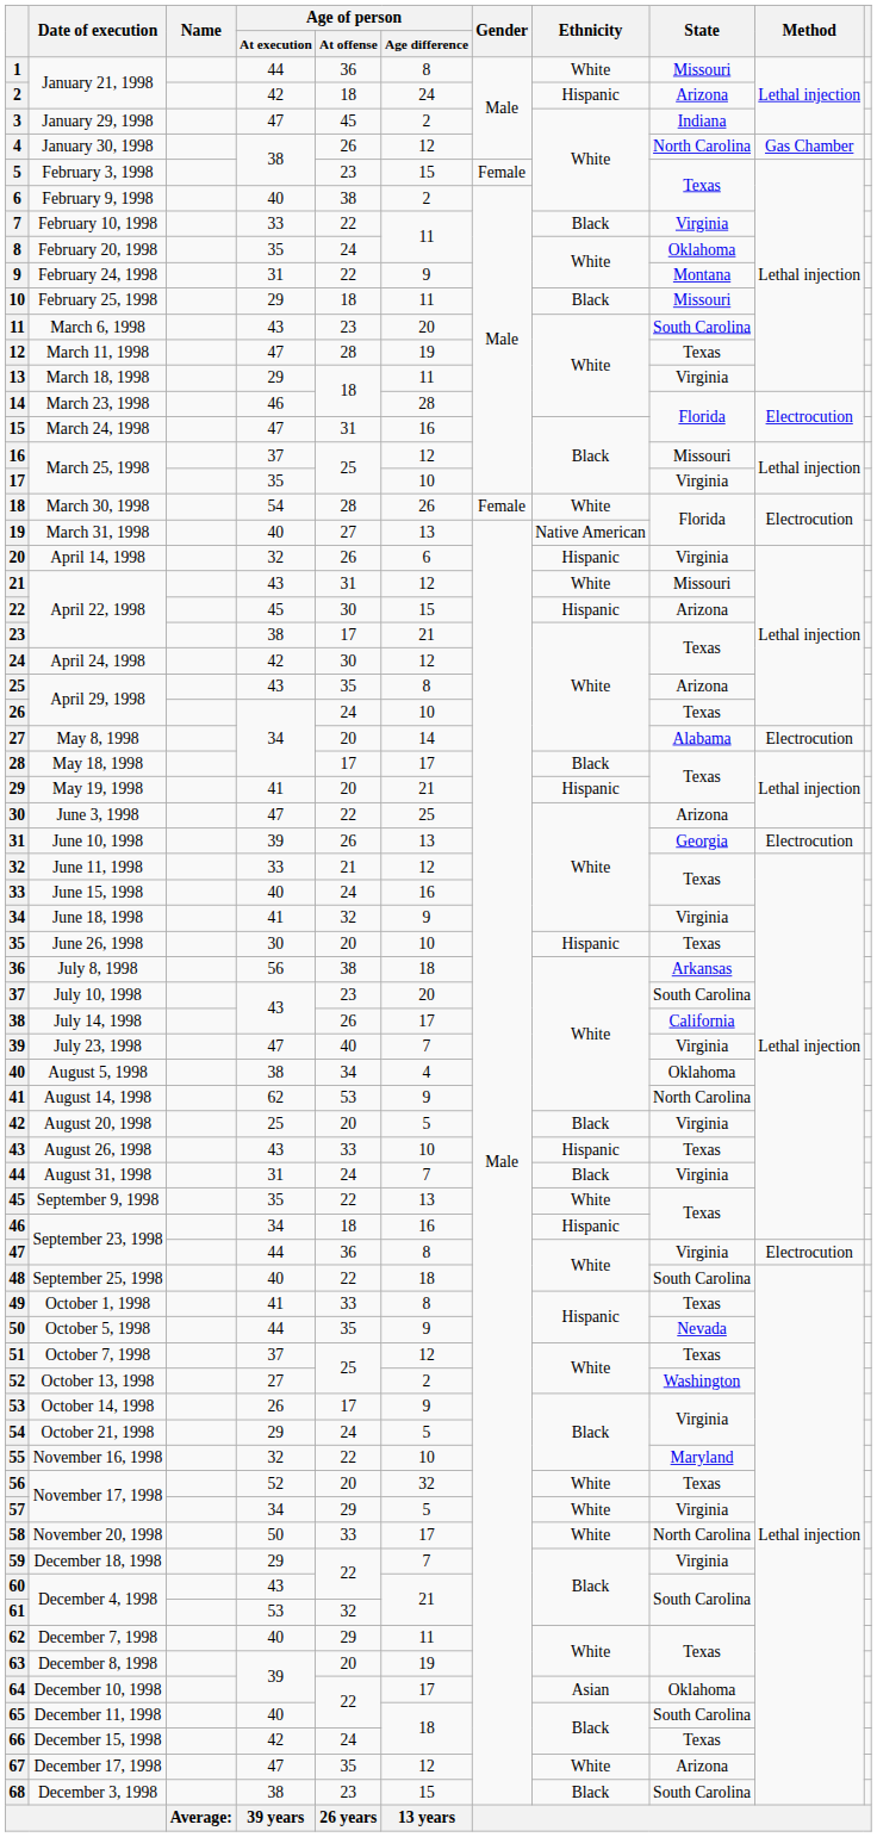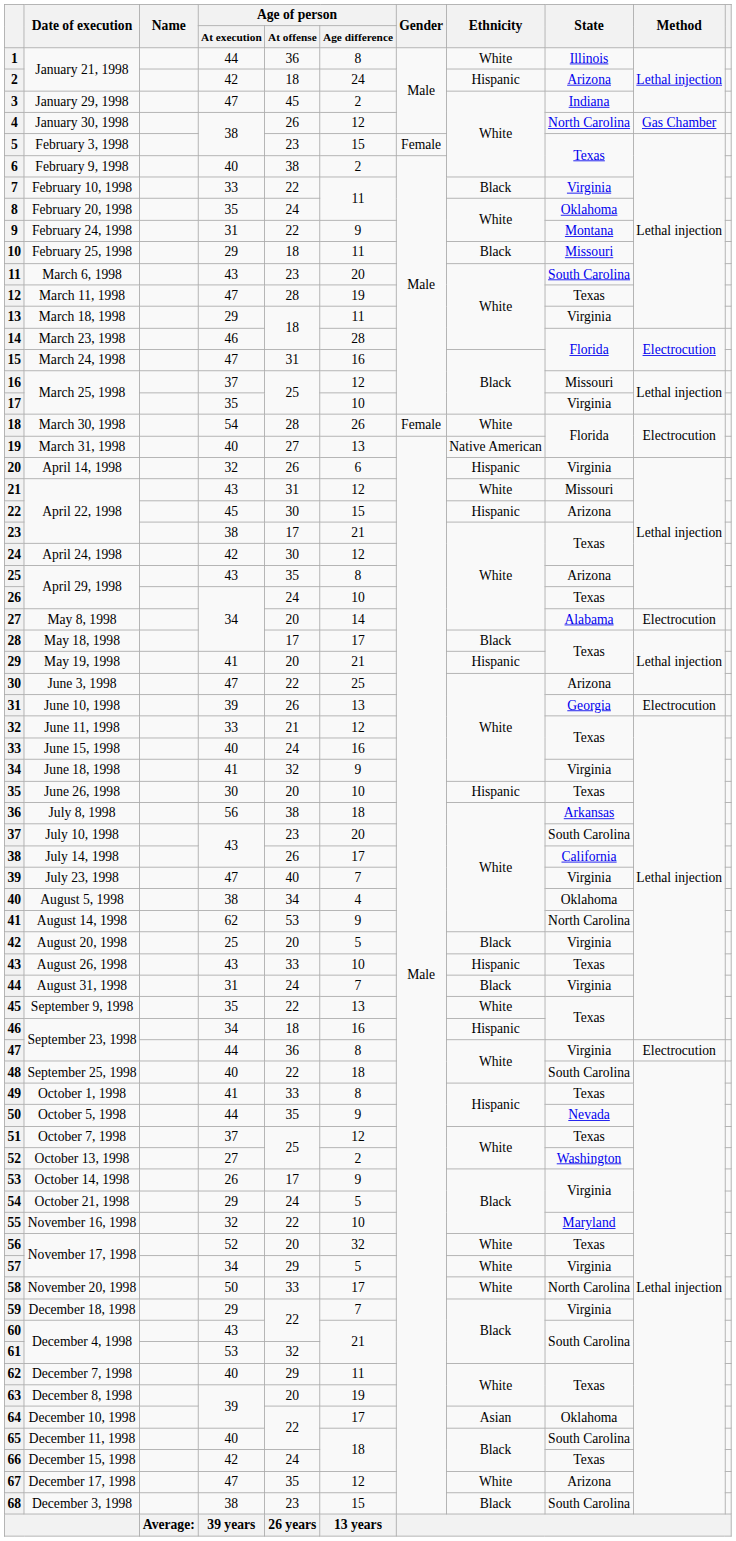1 | State: Missouri -> Illinois
